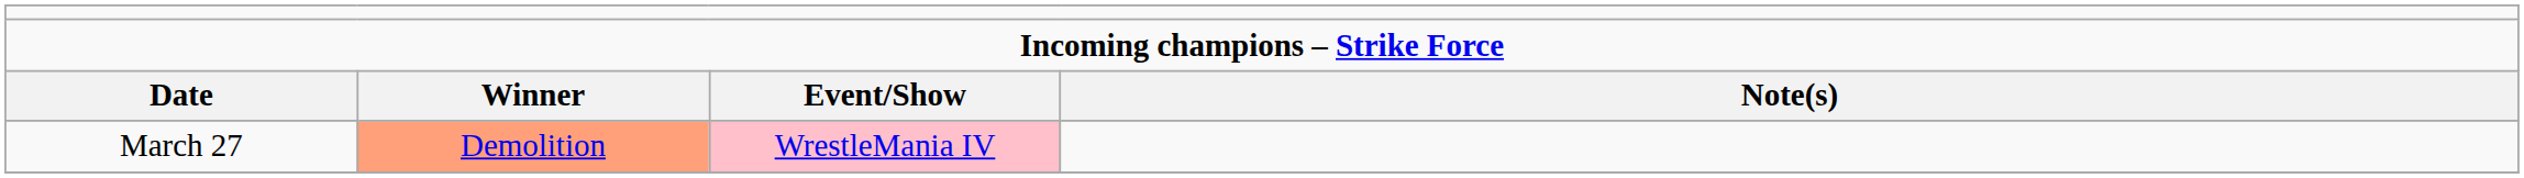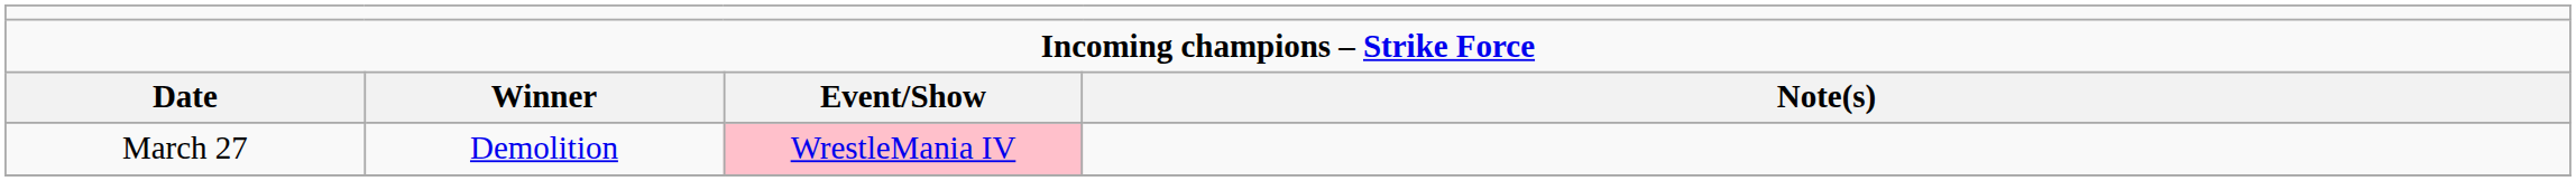March 27 | column 2: lightsalmon background -> no background
